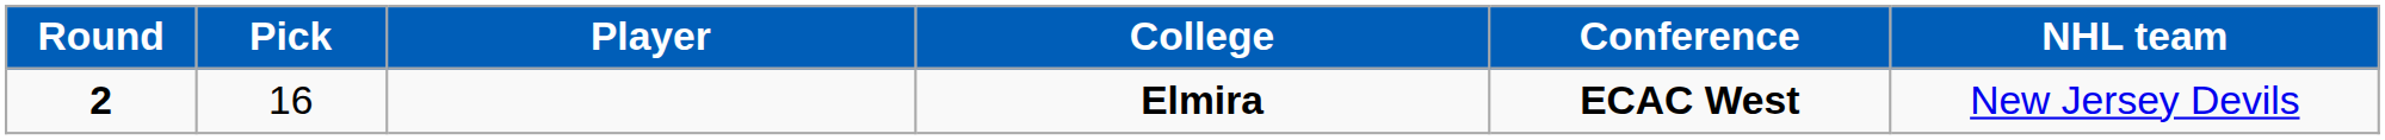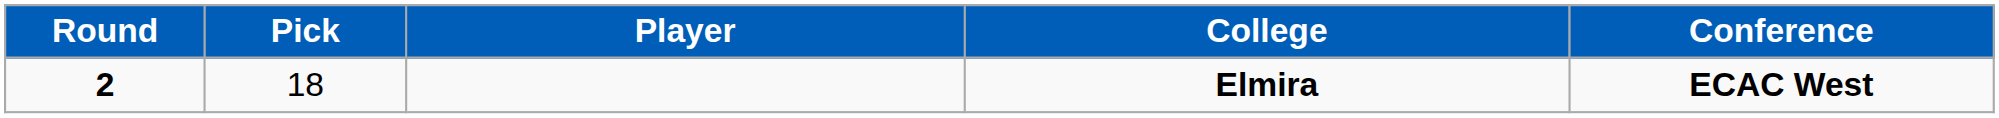- column: NHL team | New Jersey Devils
Elmira | Pick: 16 -> 18
